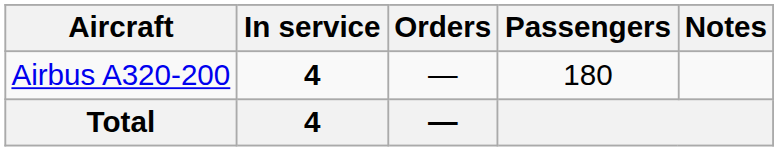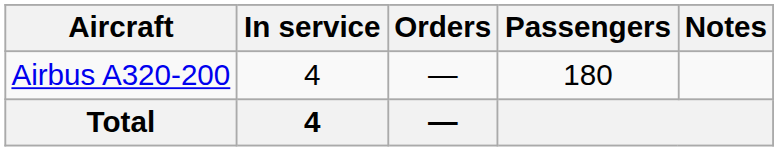Airbus A320-200 | In service: bold -> normal
